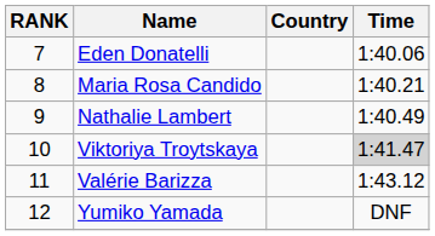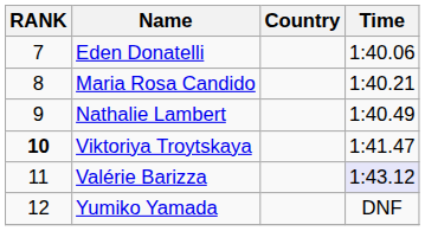Viktoriya Troytskaya | RANK: normal -> bold
Viktoriya Troytskaya | Time: lightgrey background -> no background
Valérie Barizza | Time: no background -> lavender background
